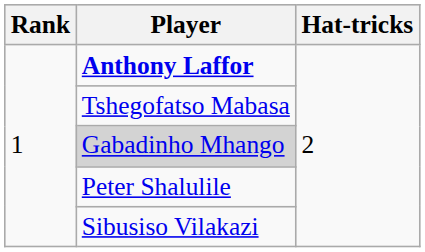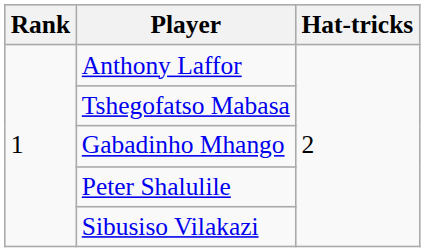Anthony Laffor | Player: bold -> normal
Gabadinho Mhango | Player: lightgrey background -> no background
